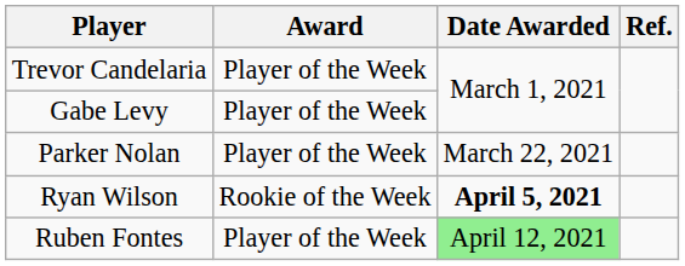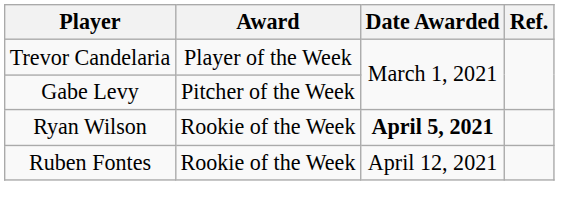Gabe Levy | Award: Player of the Week -> Pitcher of the Week
- row: Parker Nolan | Player of the Week | March 22, 2021
Ruben Fontes | Award: Player of the Week -> Rookie of the Week
Ruben Fontes | Date Awarded: lightgreen background -> no background
